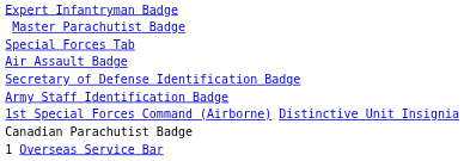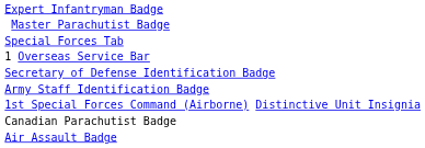row 4 | column 1: Air Assault Badge -> 1 Overseas Service Bar
row 9 | column 1: 1 Overseas Service Bar -> Air Assault Badge
